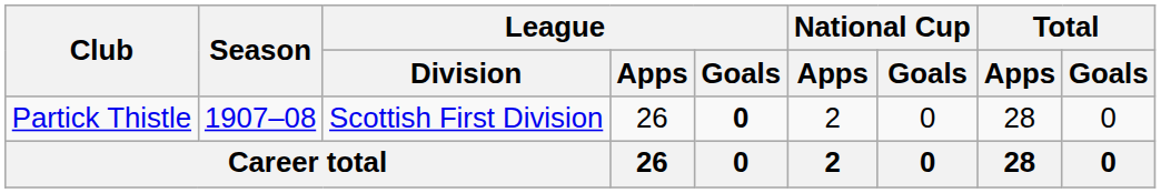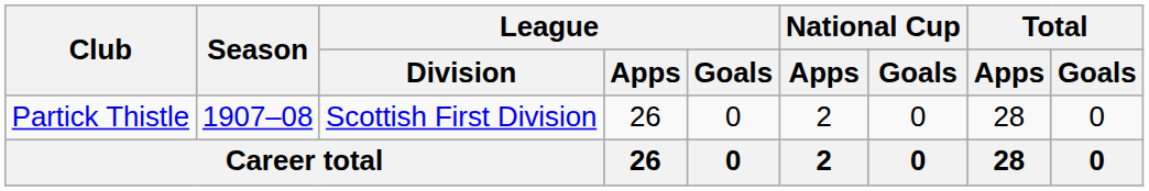Partick Thistle | League / Goals: bold -> normal
